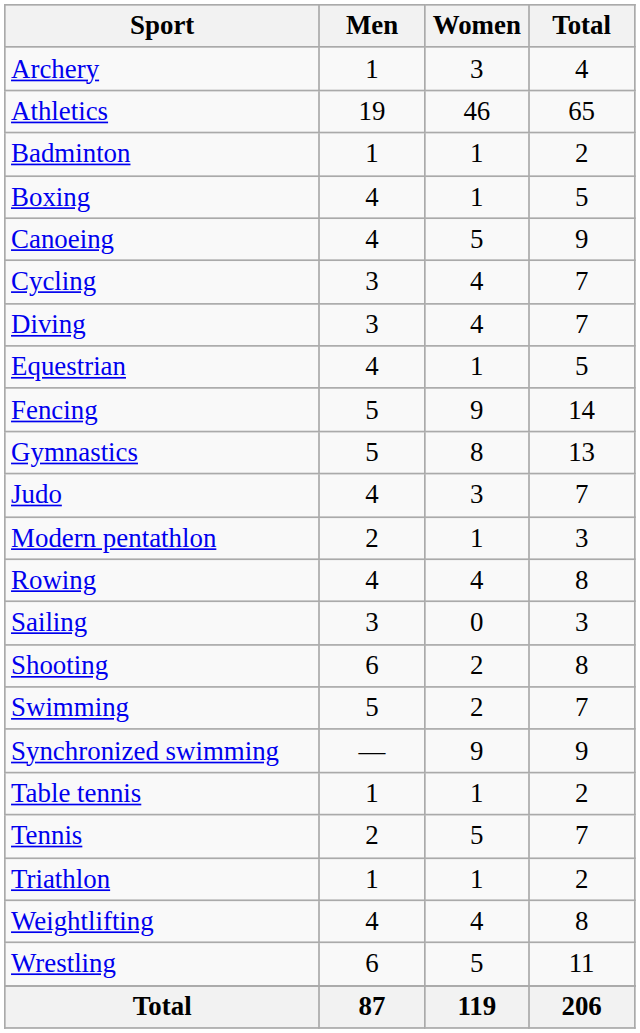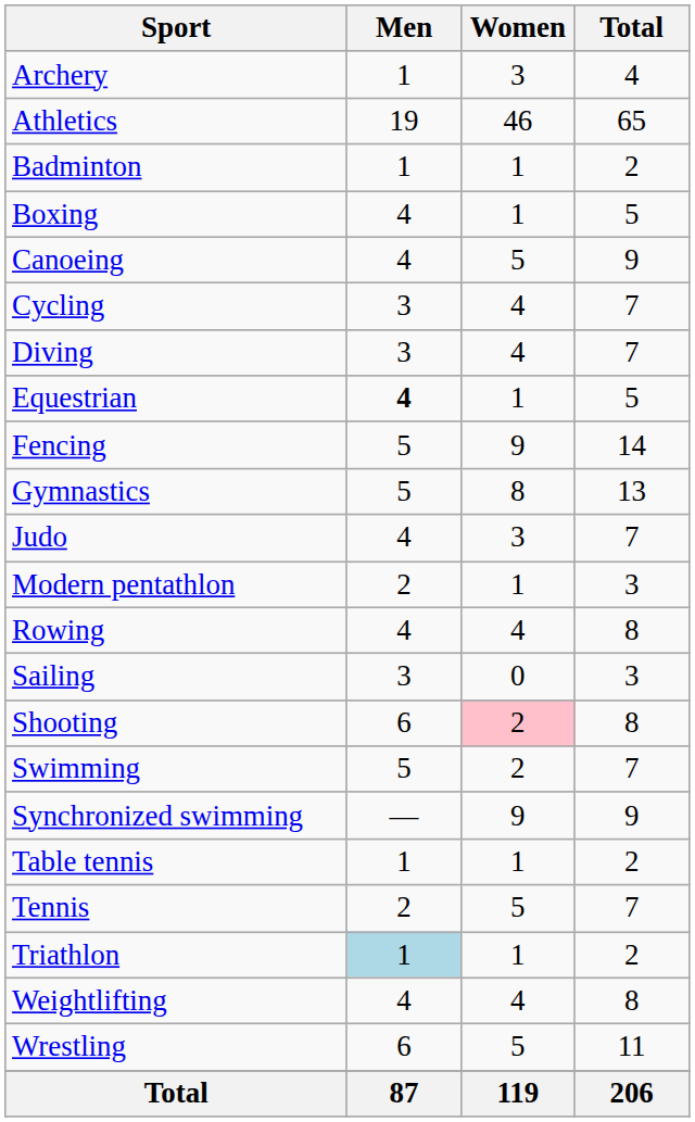Equestrian | Men: normal -> bold
Shooting | Women: no background -> pink background
Triathlon | Men: no background -> lightblue background
